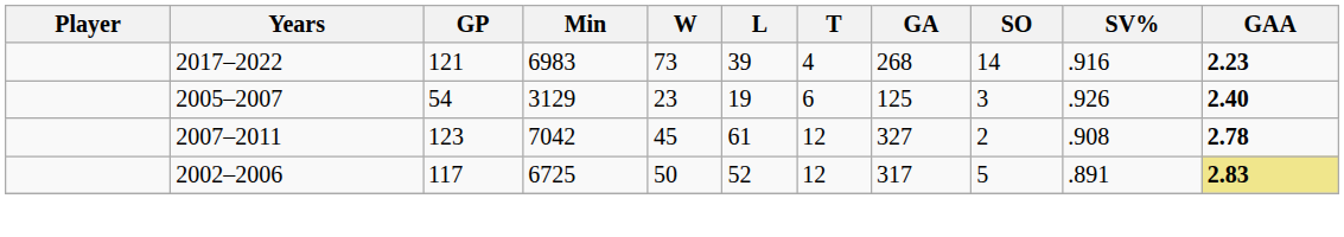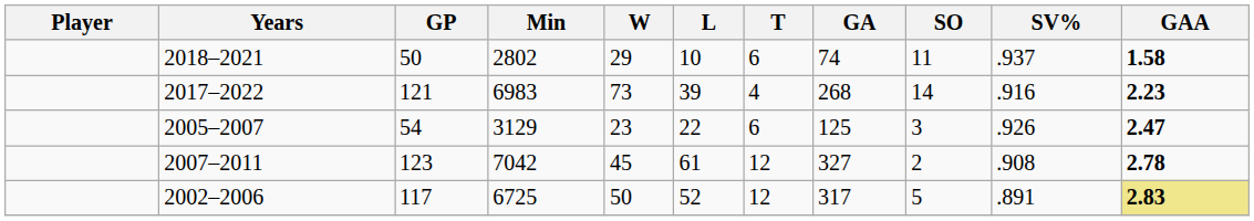+ row: 2018–2021 | 50 | 2802 | 29 | 10 | 6 | 74 | 11 | .937 | 1.58
2005–2007 | L: 19 -> 22
2005–2007 | GAA: 2.40 -> 2.47
